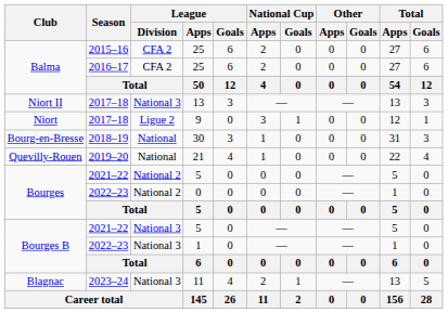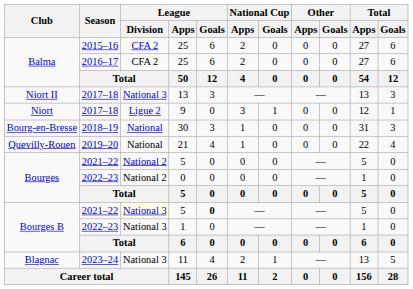Bourges B / 5 | League / Division: no background -> lightyellow background
Bourges B / 5 | League / Goals: normal -> bold
